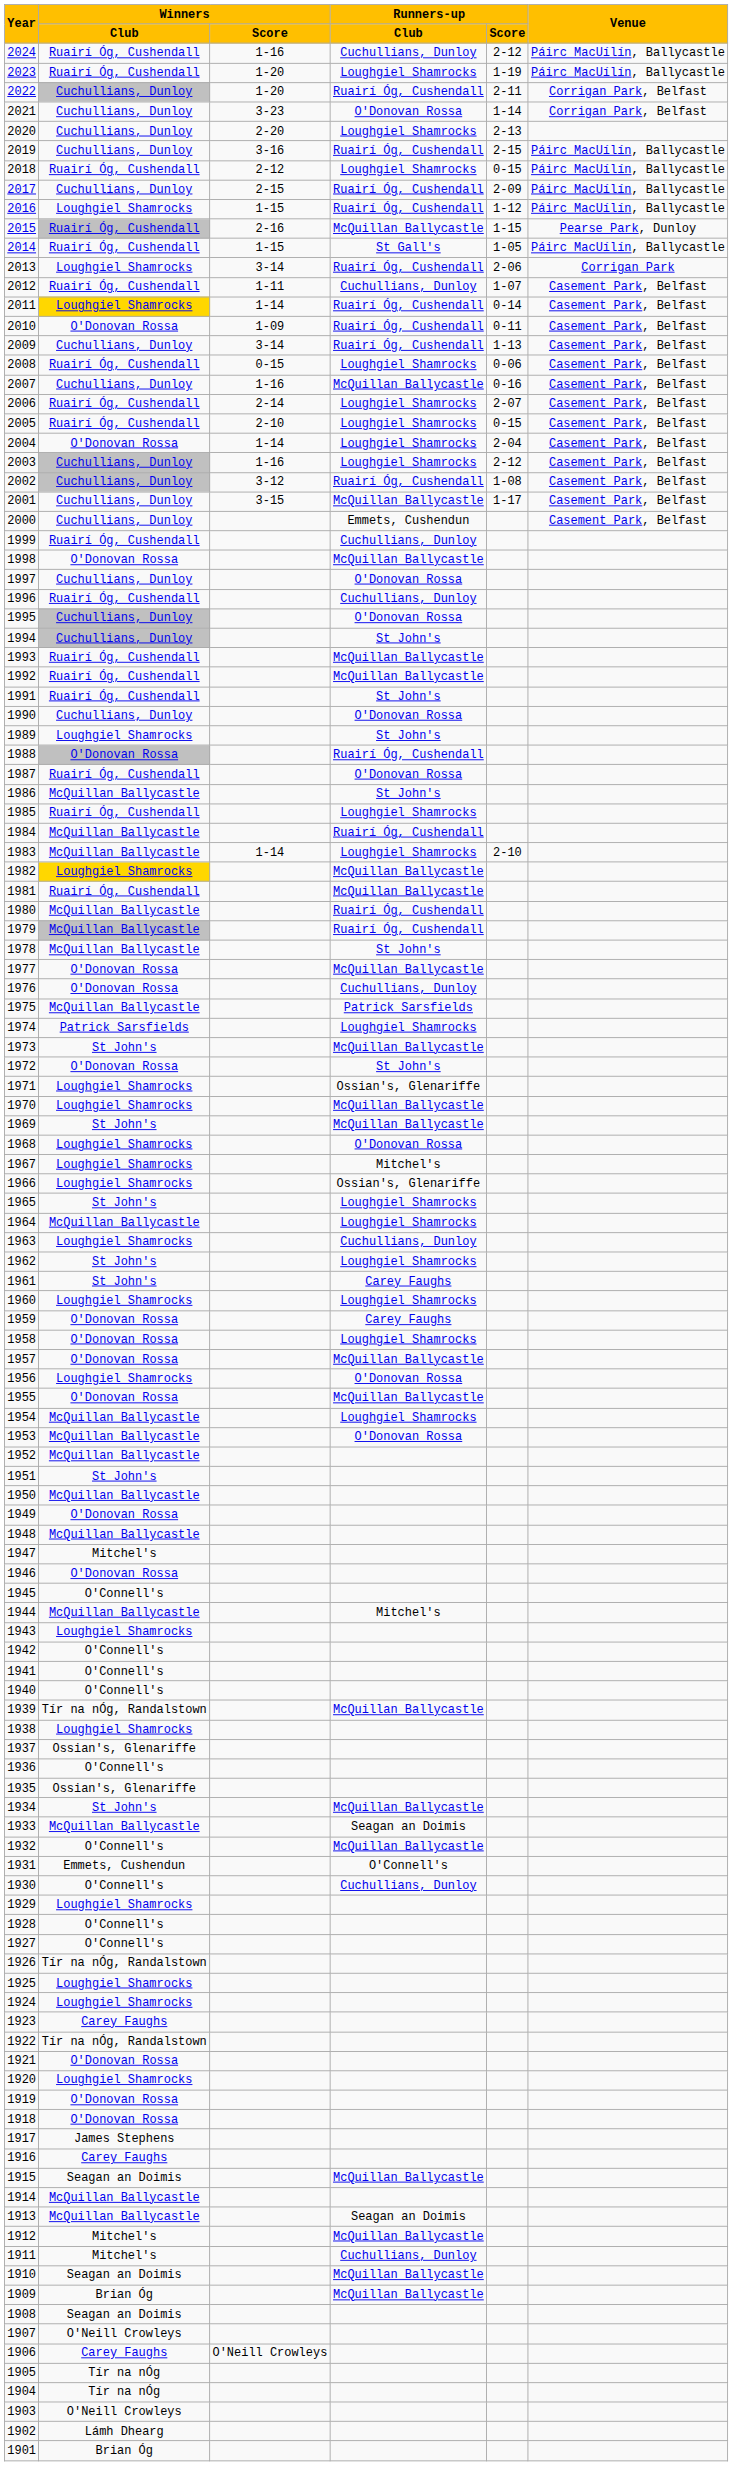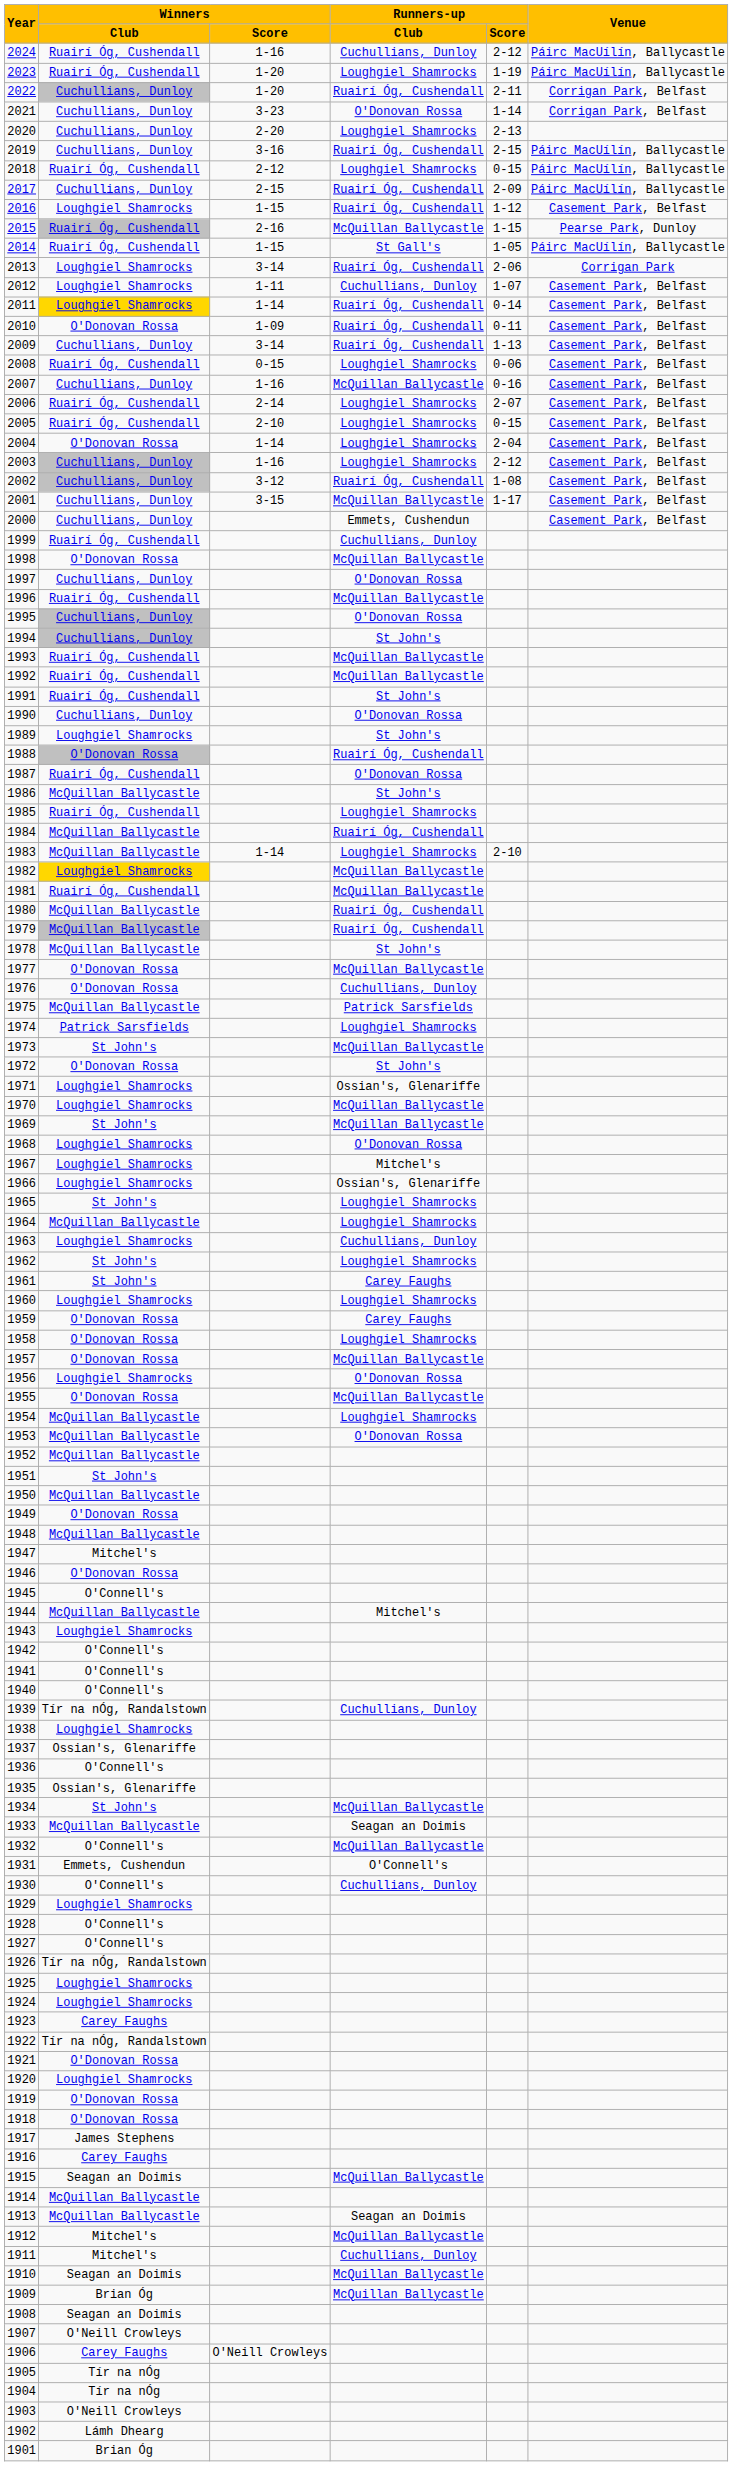2016 | Venue: Páirc MacUílín, Ballycastle -> Casement Park, Belfast
2012 | Winners / Club: Ruairí Óg, Cushendall -> Loughgiel Shamrocks
1996 | Runners-up / Club: Cuchullians, Dunloy -> McQuillan Ballycastle
1939 | Runners-up / Club: McQuillan Ballycastle -> Cuchullians, Dunloy
